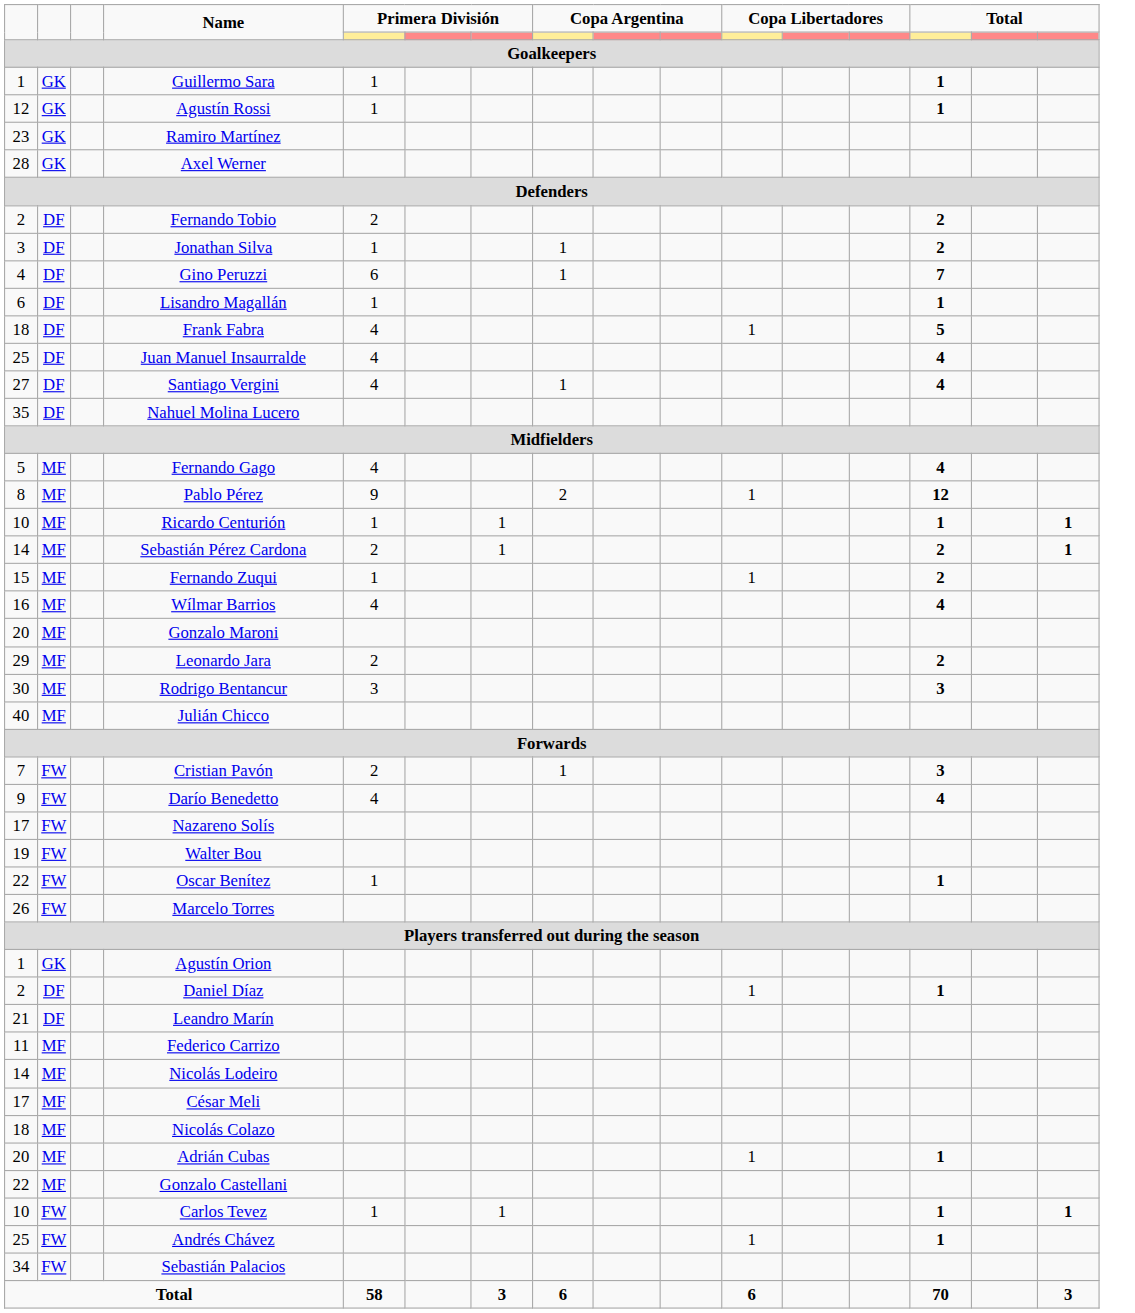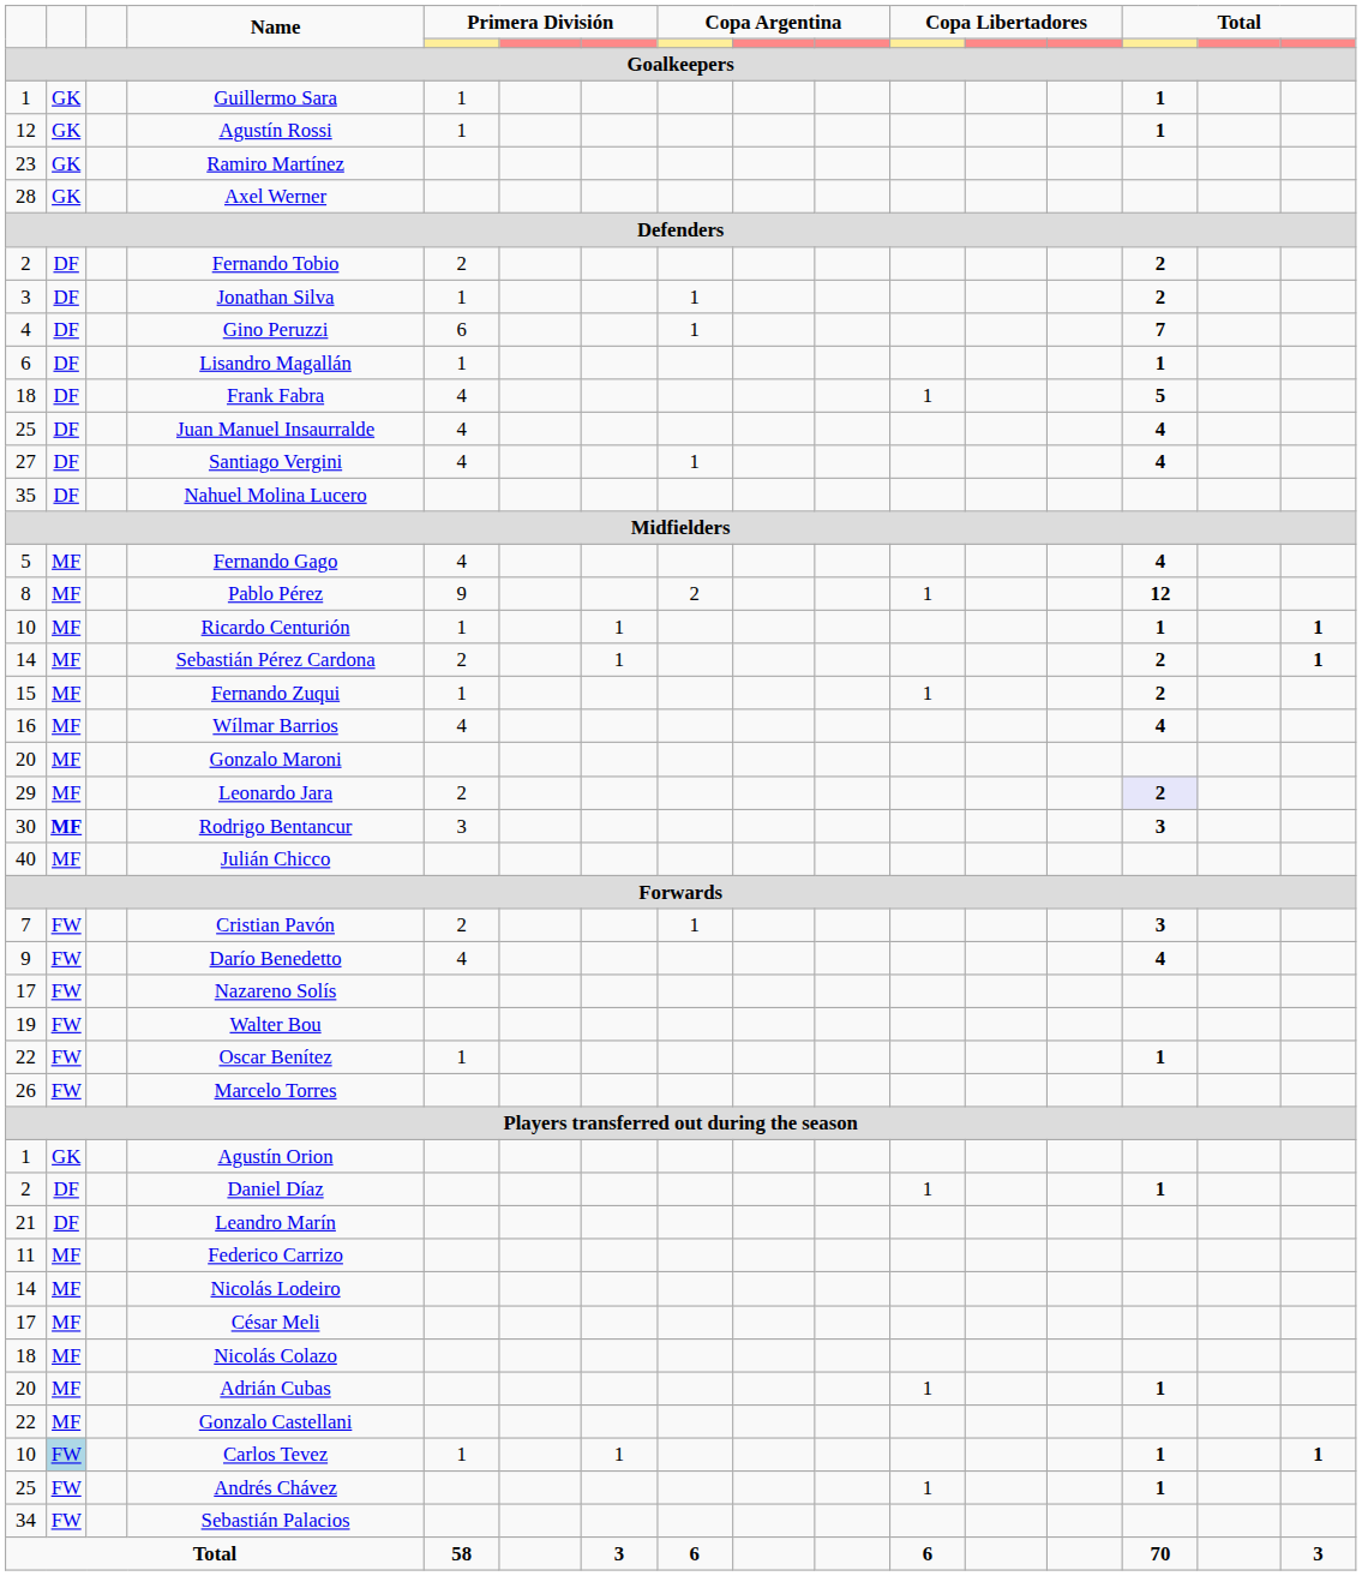Leonardo Jara | column 14: no background -> lavender background
Rodrigo Bentancur | column 2: normal -> bold
Carlos Tevez | column 2: no background -> lightblue background
